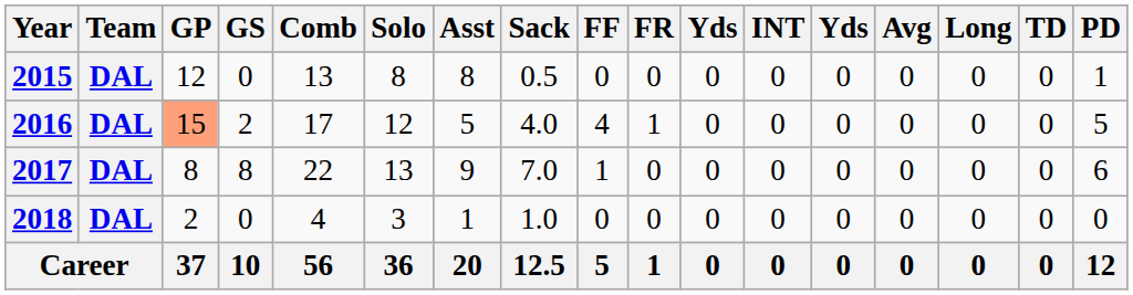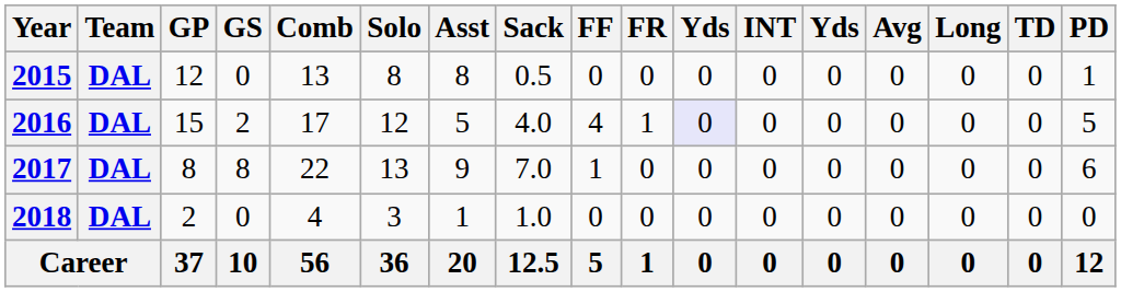2016 | GP: lightsalmon background -> no background
2016 | column 11: no background -> lavender background
